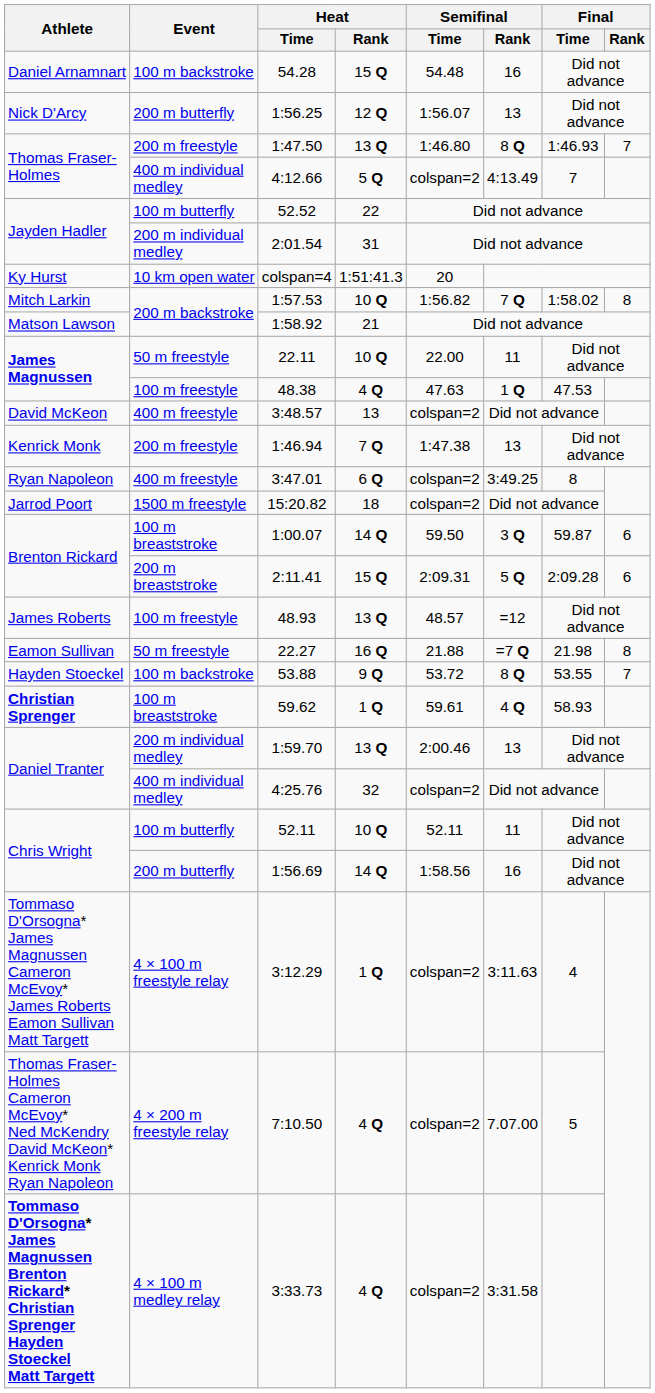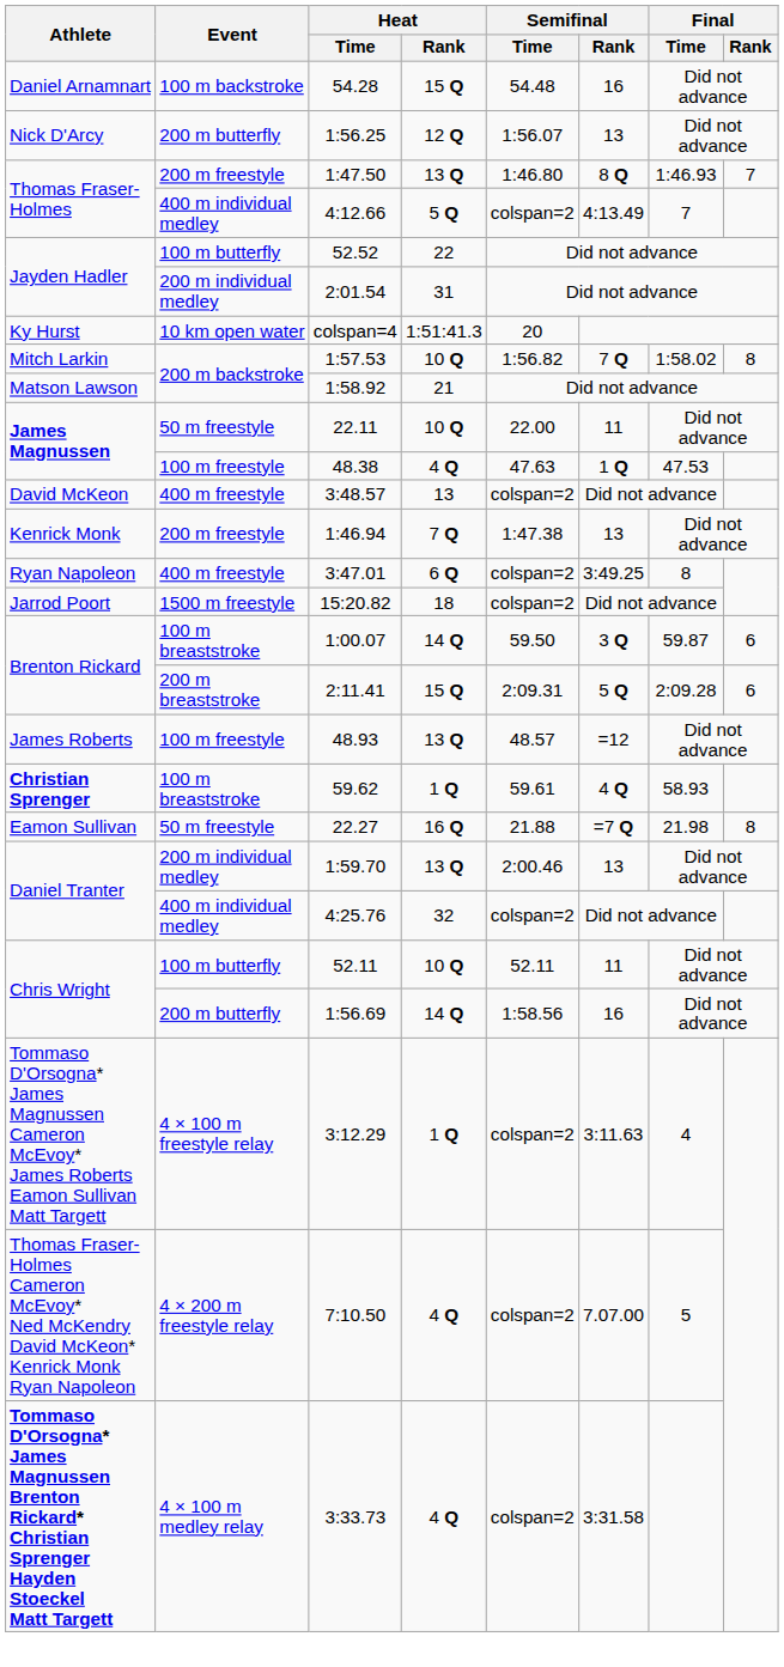rows swapped: 59.62 <-> 22.27
- row: Hayden Stoeckel | 100 m backstroke | 53.88 | 9 Q | 53.72 | 8 Q | 53.55 | 7
